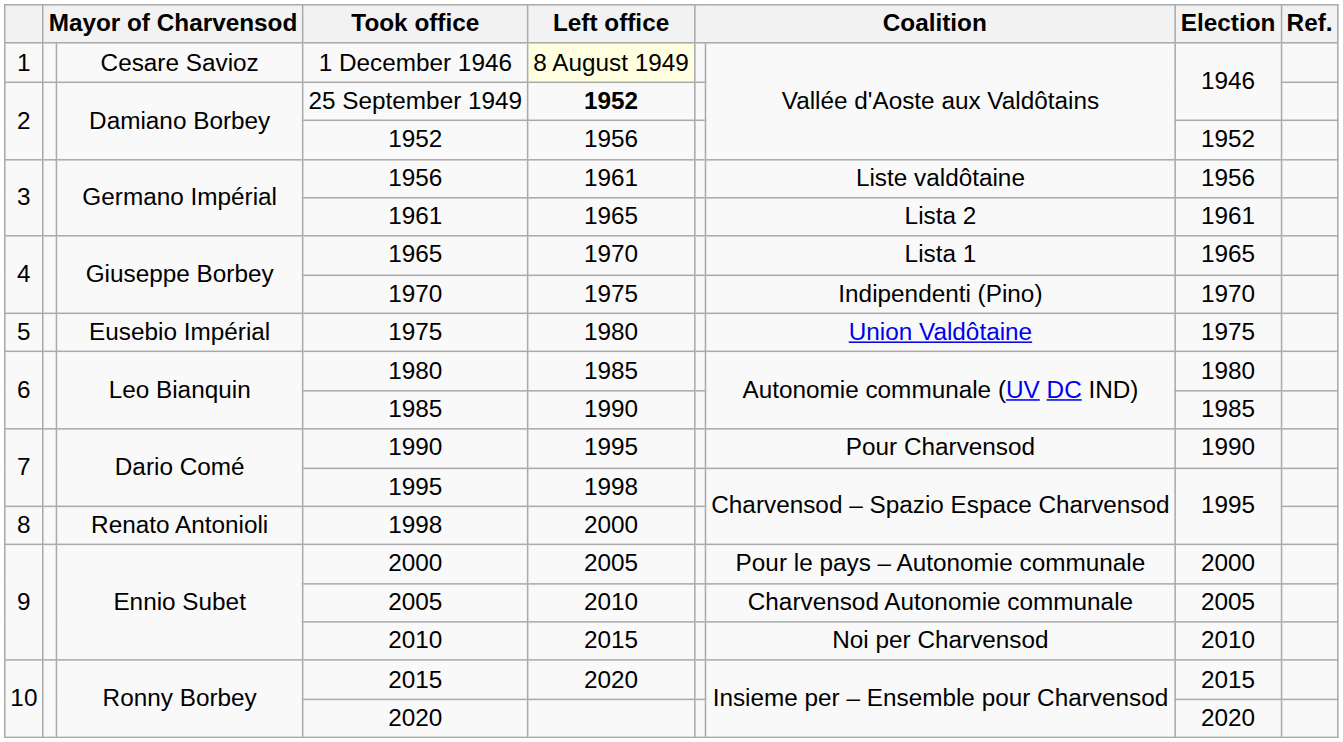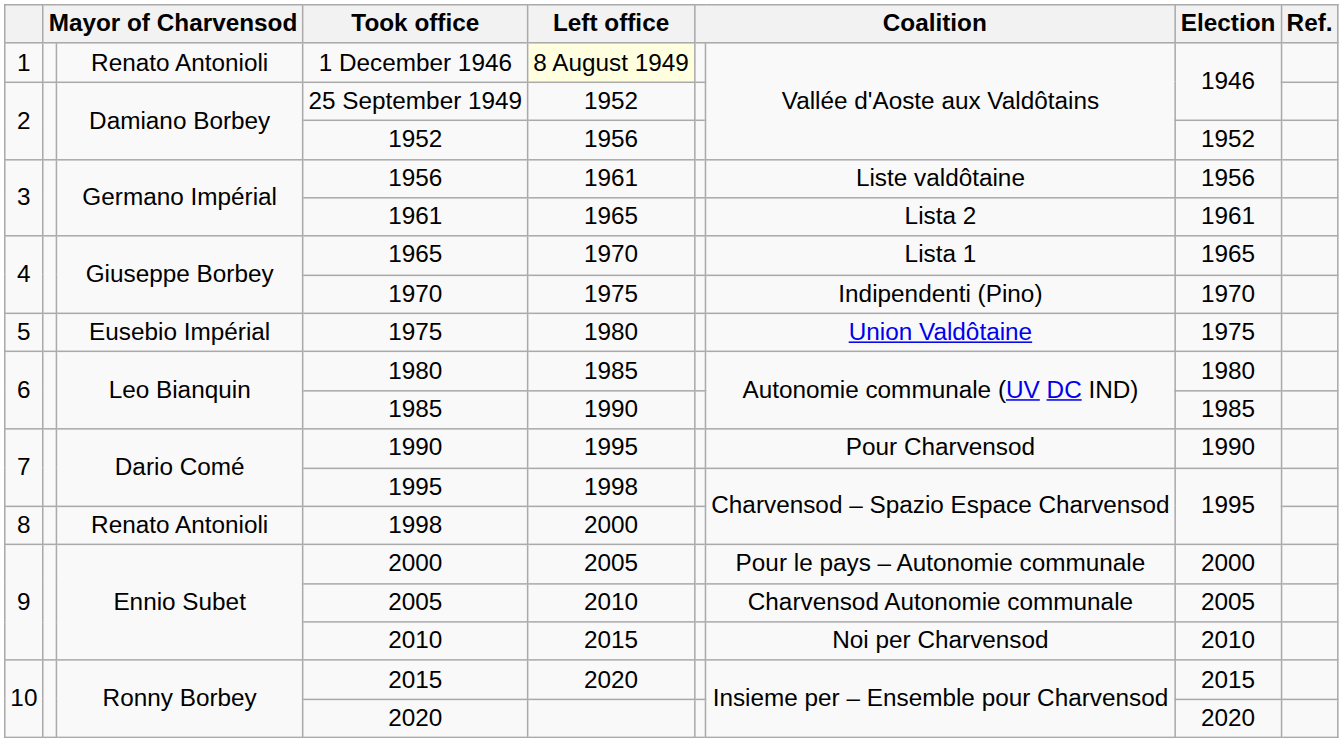1 December 1946 | column 3: Cesare Savioz -> Renato Antonioli
25 September 1949 | Left office: bold -> normal
